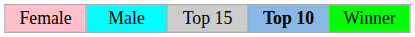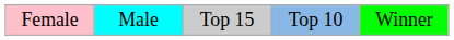Female | column 4: bold -> normal
